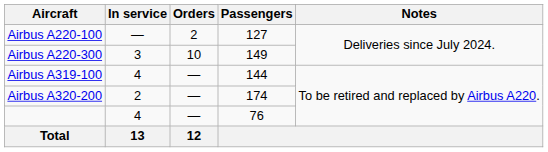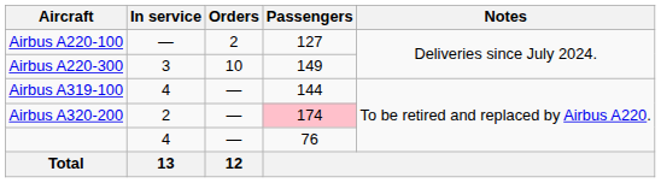Airbus A320-200 | Passengers: no background -> pink background
